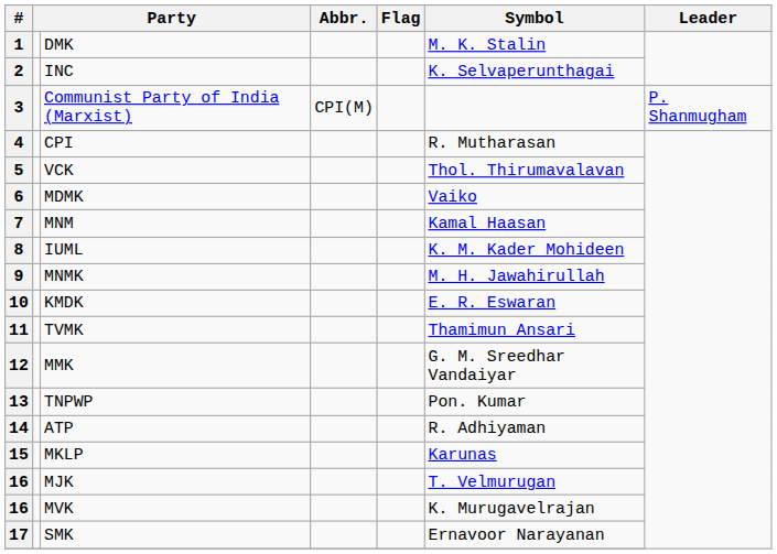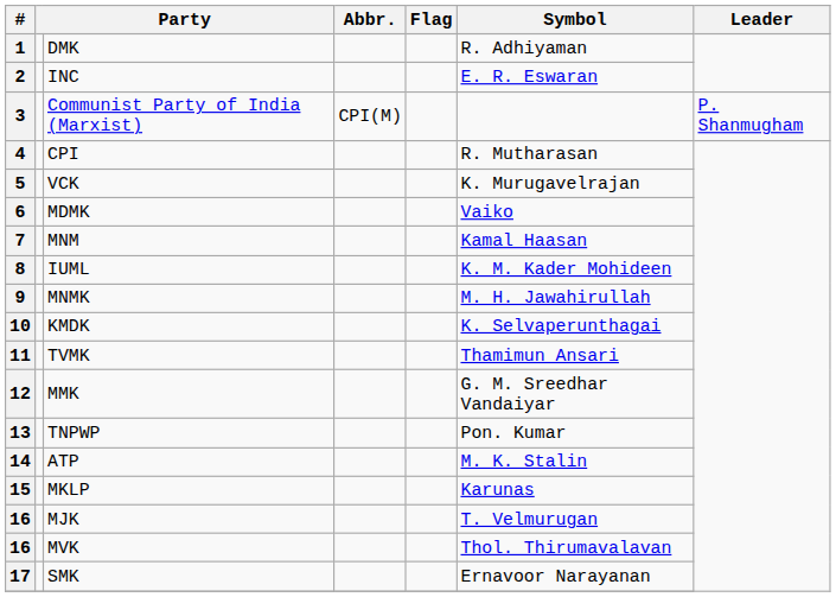1 | Symbol: M. K. Stalin -> R. Adhiyaman
2 | Symbol: K. Selvaperunthagai -> E. R. Eswaran
5 | Symbol: Thol. Thirumavalavan -> K. Murugavelrajan
10 | Symbol: E. R. Eswaran -> K. Selvaperunthagai
14 | Symbol: R. Adhiyaman -> M. K. Stalin
16 / MVK | Symbol: K. Murugavelrajan -> Thol. Thirumavalavan
